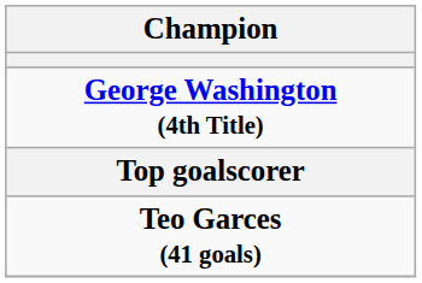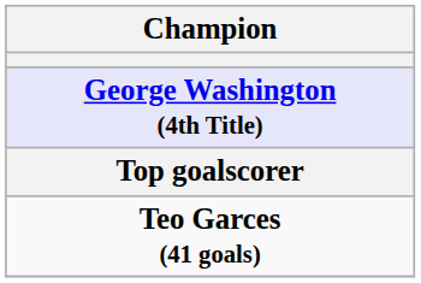row 3 | column 1: no background -> lavender background
